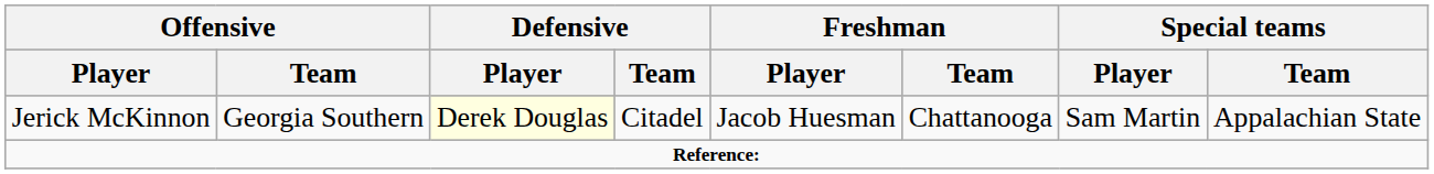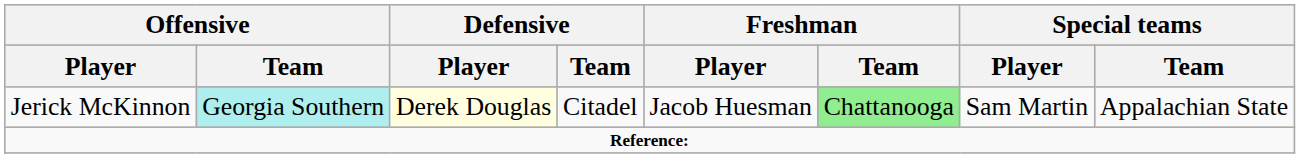Jerick McKinnon | Offensive / Team: no background -> paleturquoise background
Jerick McKinnon | Freshman / Team: no background -> lightgreen background
